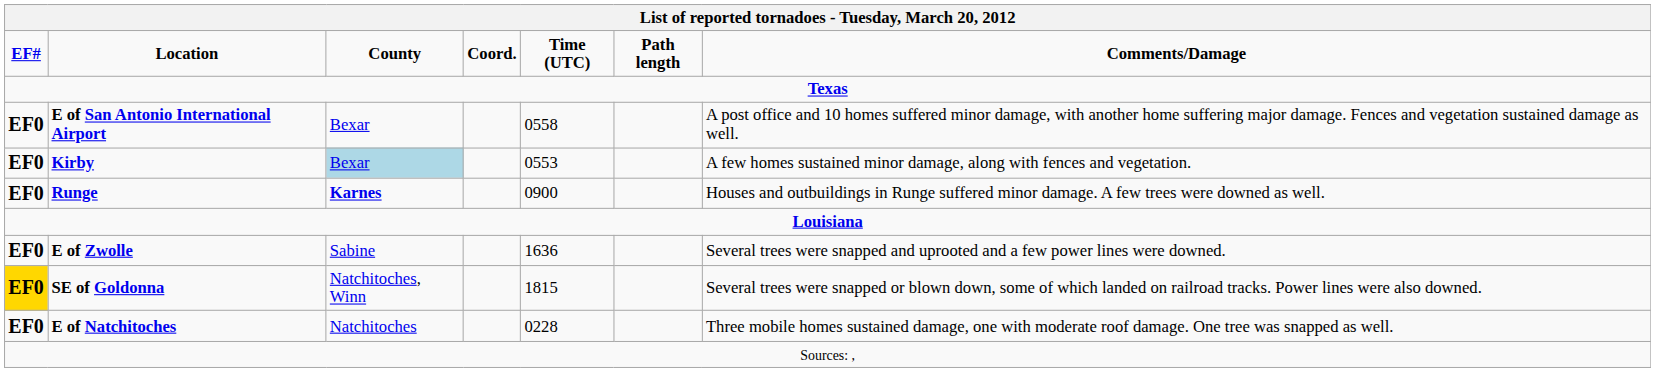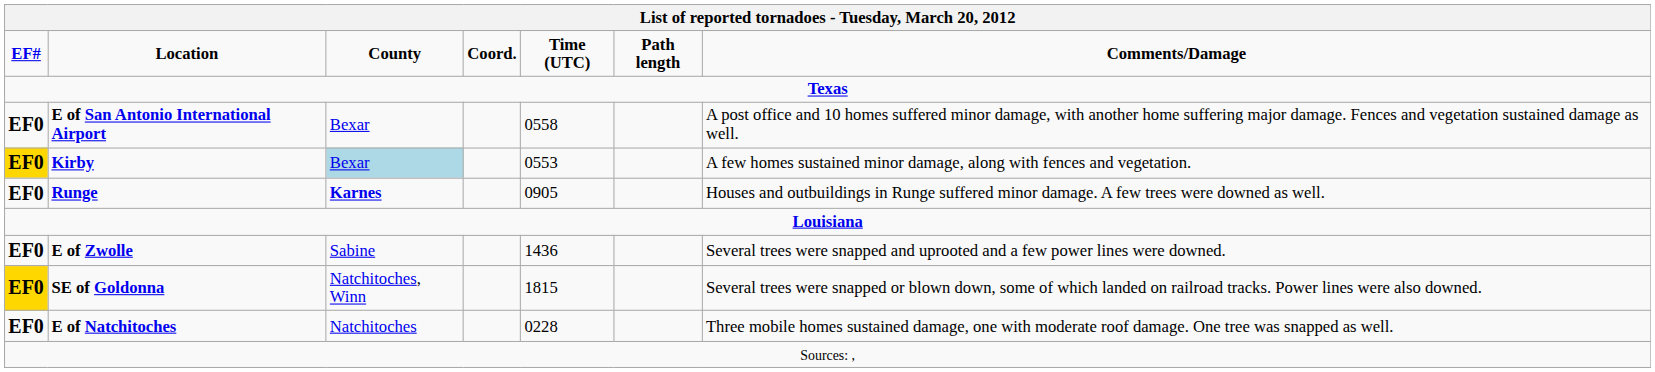Kirby | EF#: no background -> gold background
Runge | Time (UTC): 0900 -> 0905
E of Zwolle | Time (UTC): 1636 -> 1436
